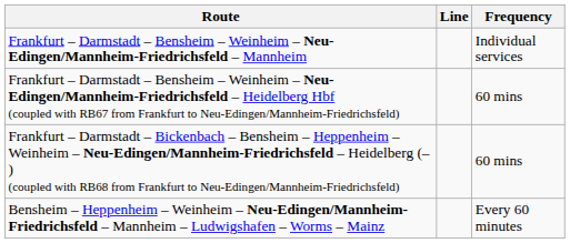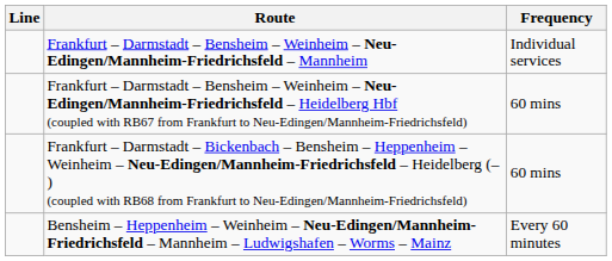columns swapped: Line <-> Route
